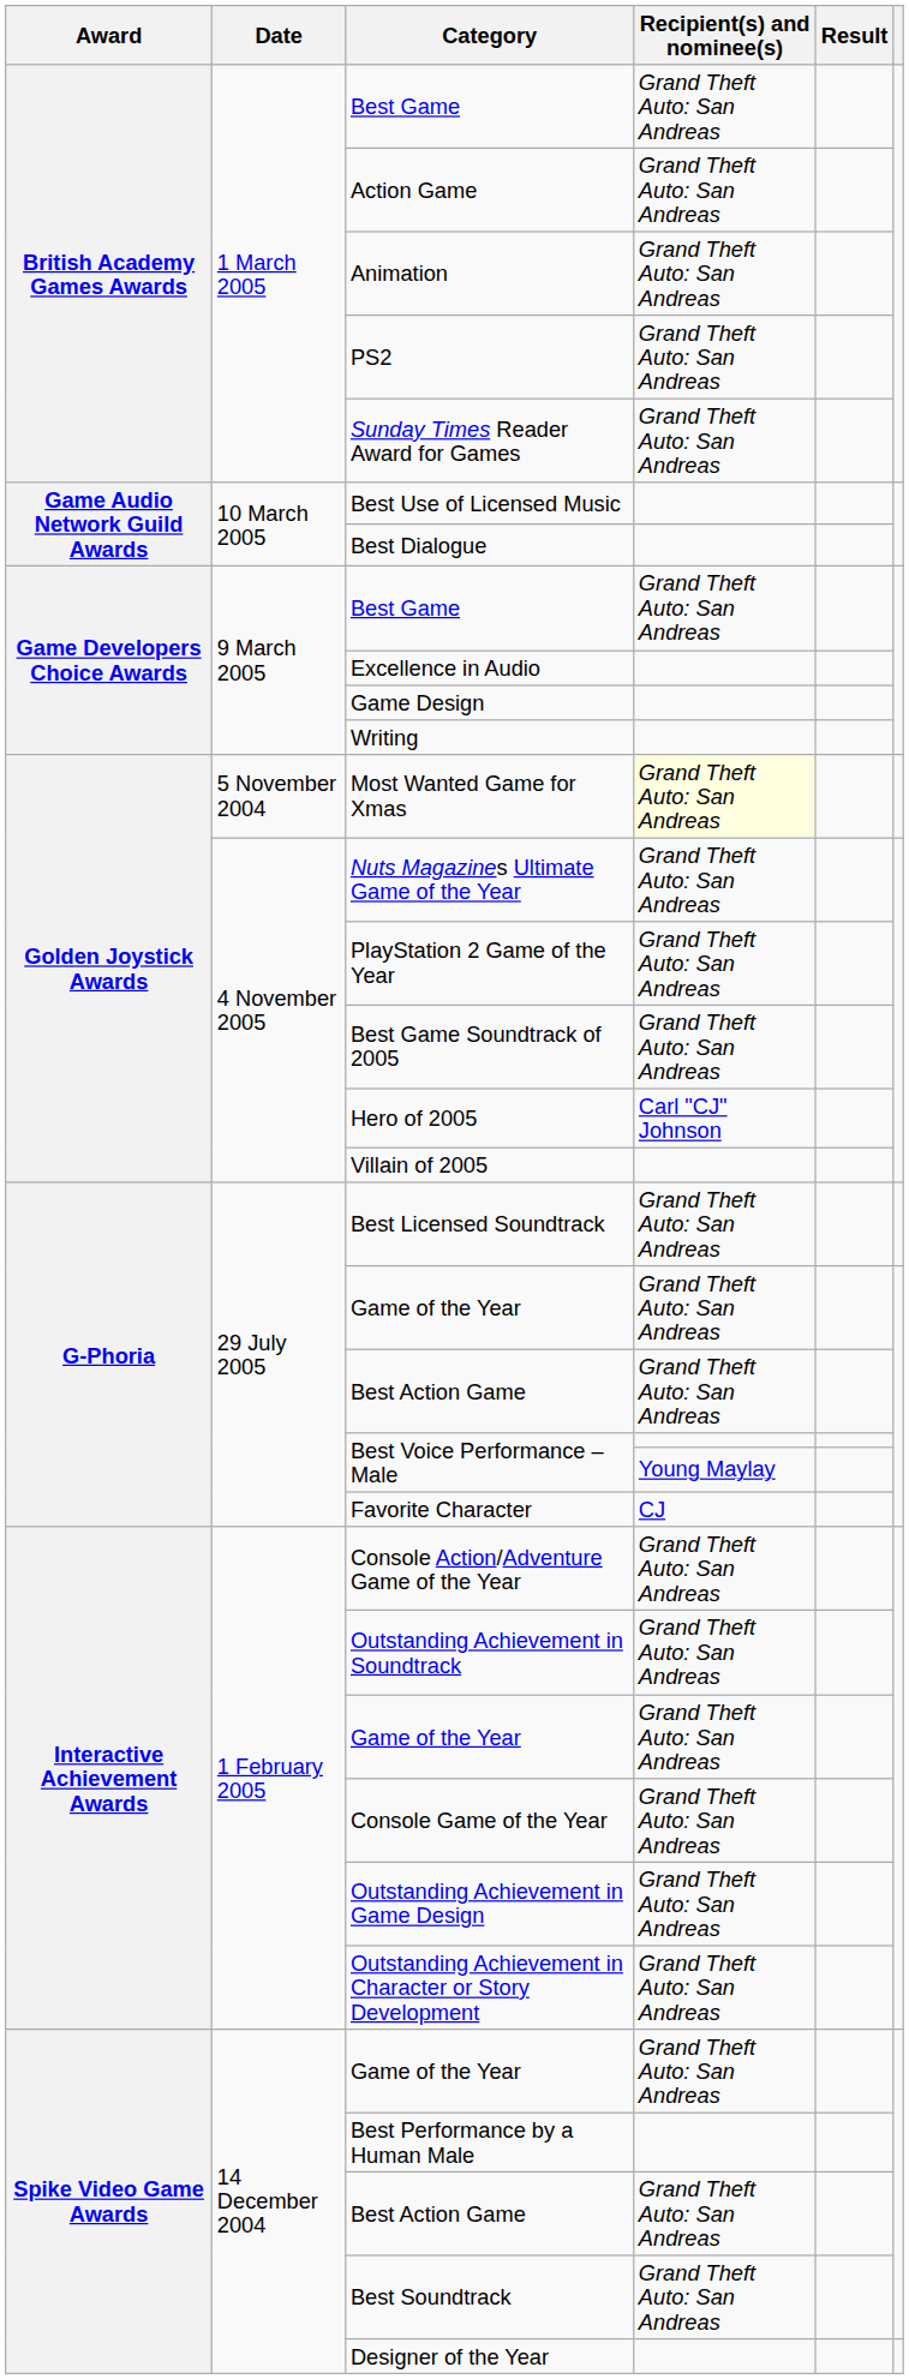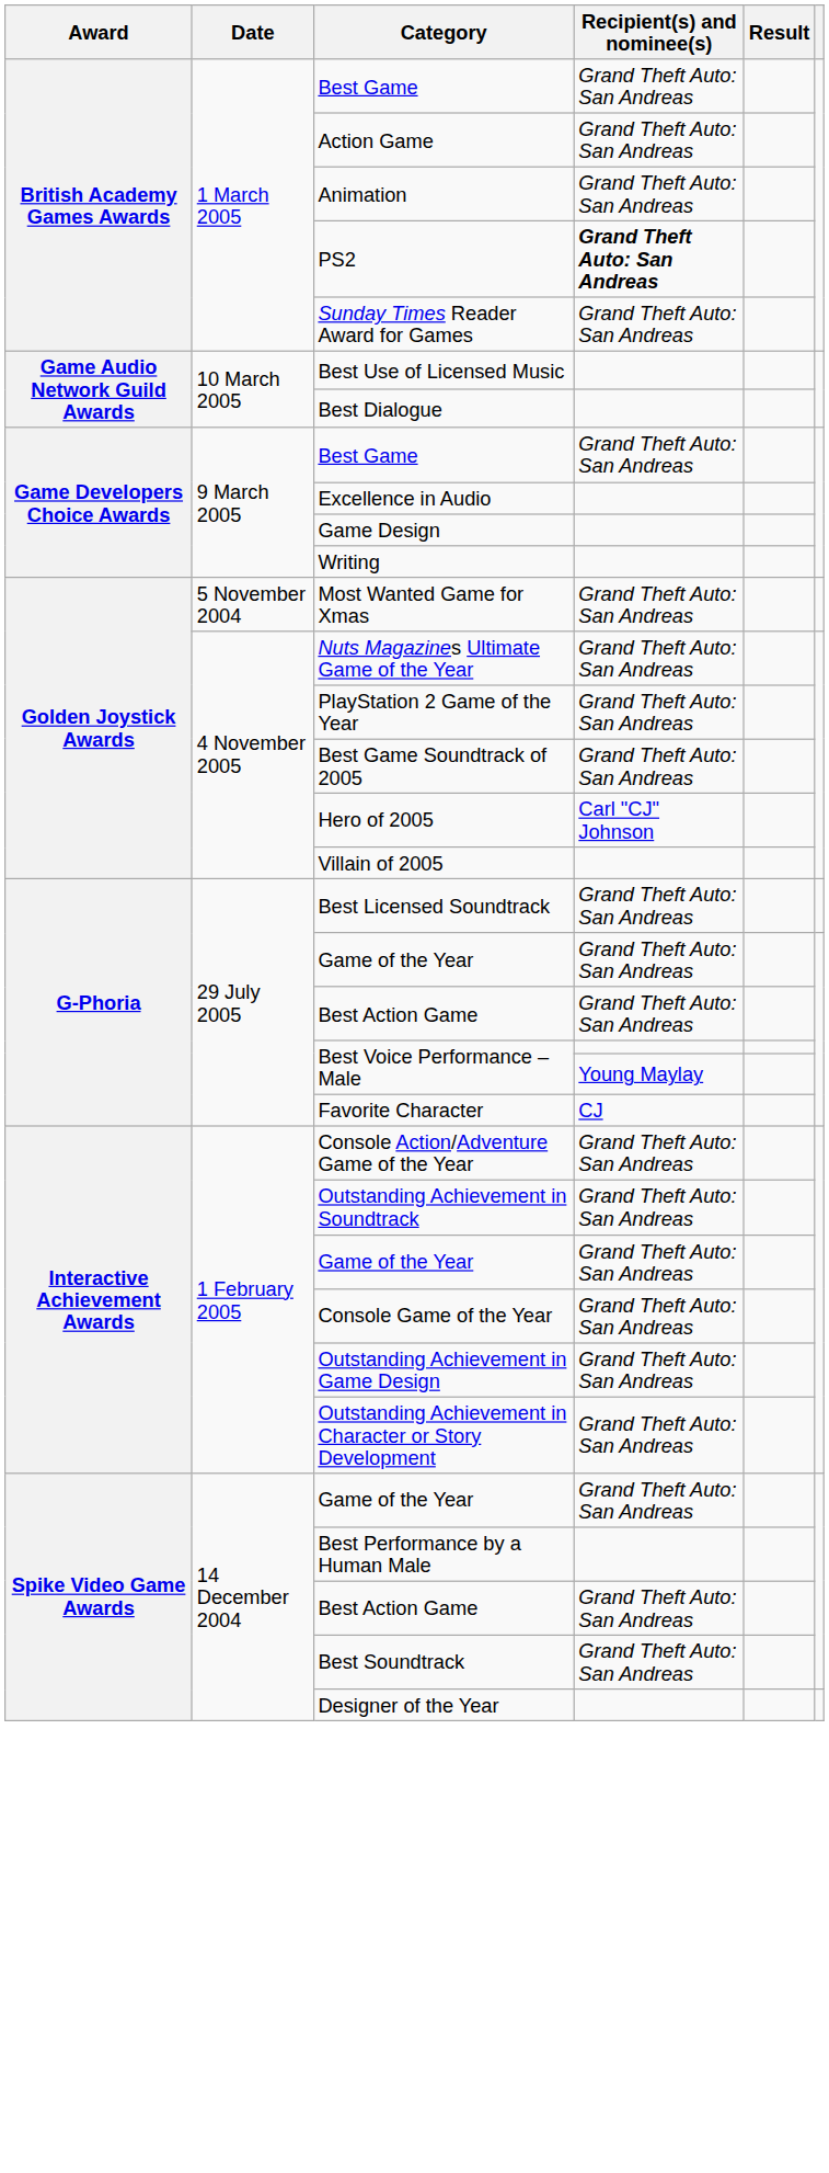PS2 | Recipient(s) and nominee(s): normal -> bold
Most Wanted Game for Xmas | Recipient(s) and nominee(s): lightyellow background -> no background
